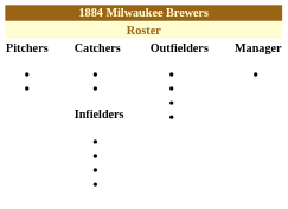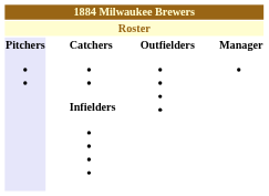Pitchers | column 1: no background -> lavender background
